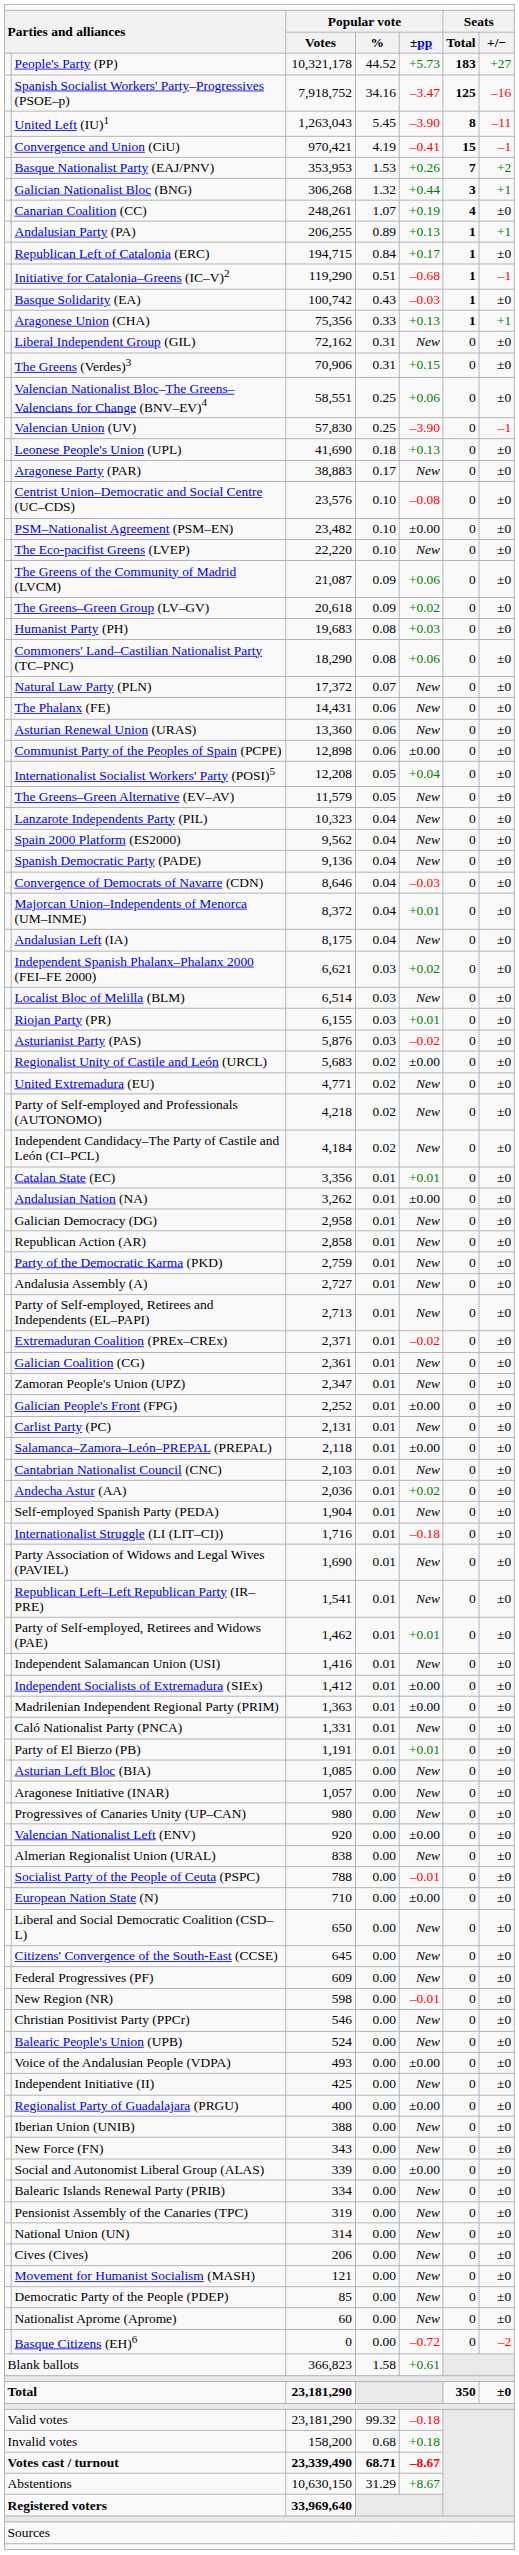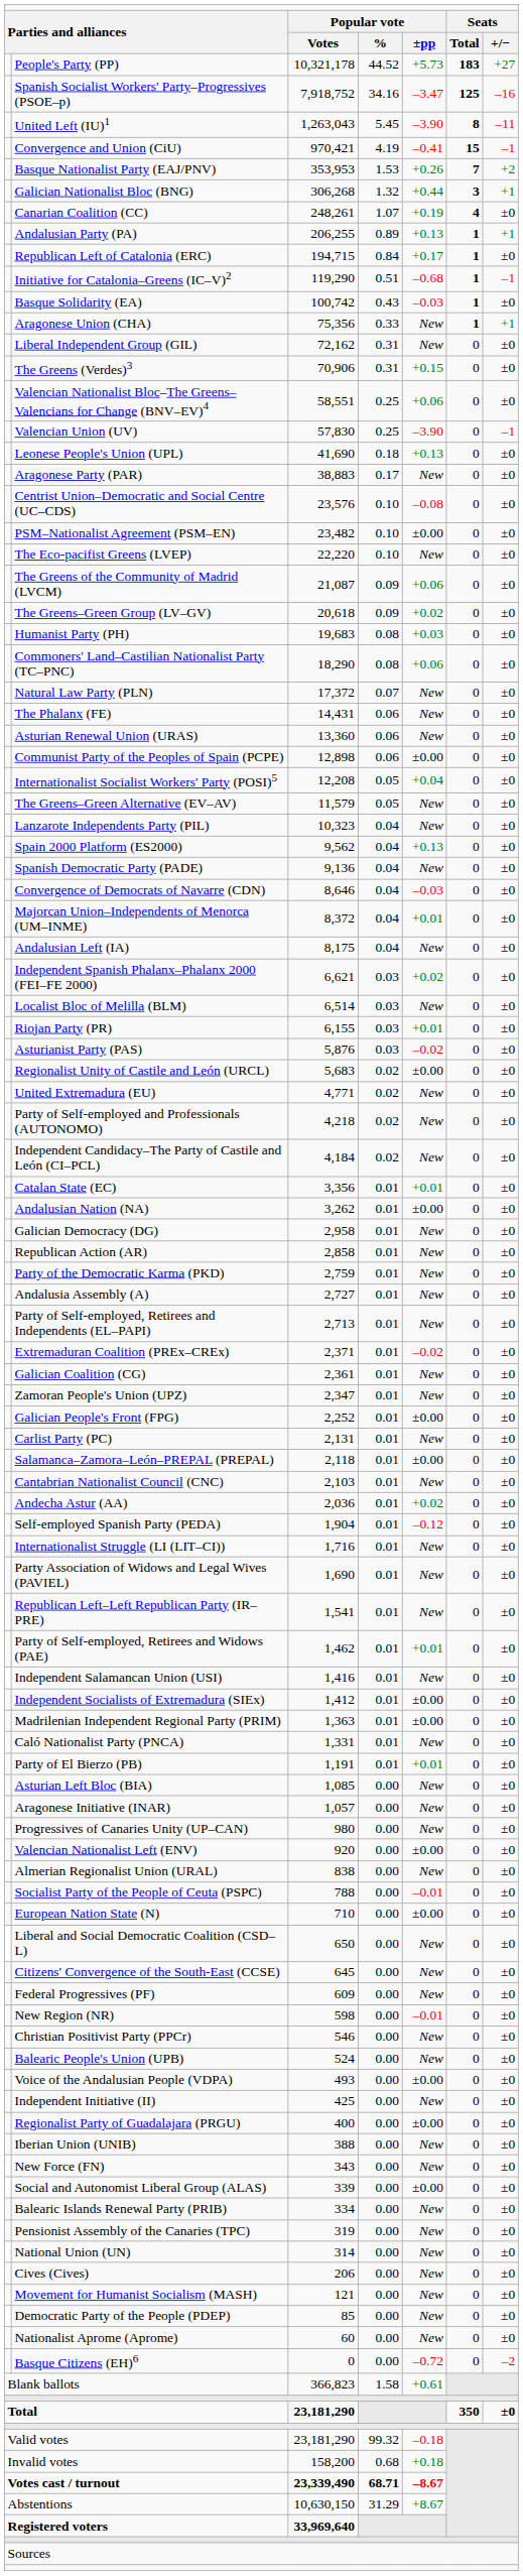Aragonese Union (CHA) | column 5: +0.13 -> New
Spain 2000 Platform (ES2000) | column 5: New -> +0.13
Self-employed Spanish Party (PEDA) | column 5: New -> –0.12
Internationalist Struggle (LI (LIT–CI)) | column 5: –0.18 -> New
